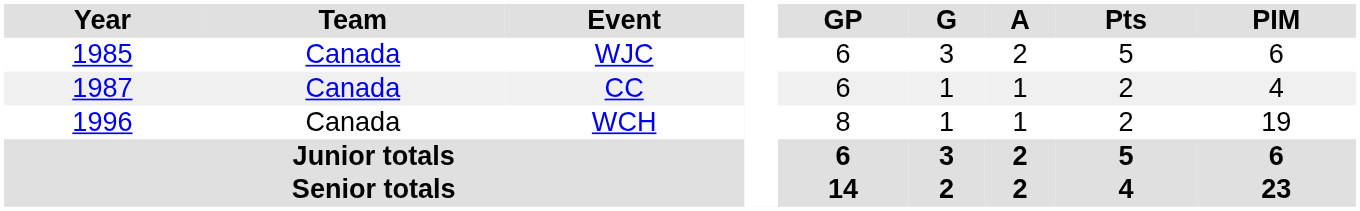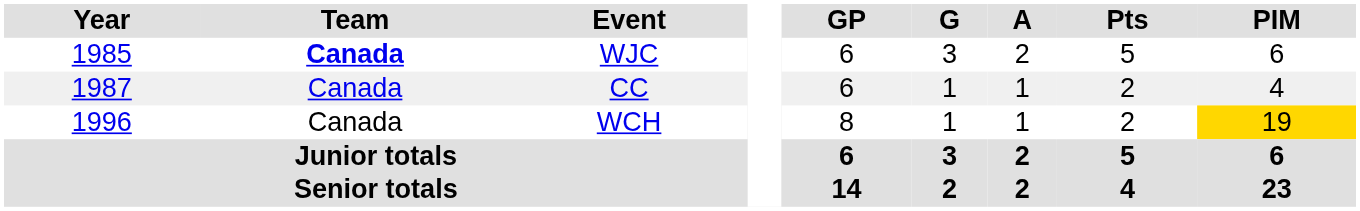WJC | Team: normal -> bold
WCH | PIM: no background -> gold background
